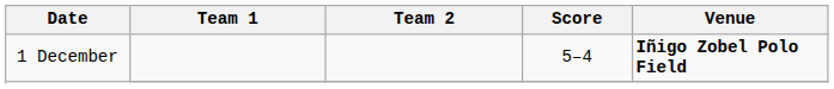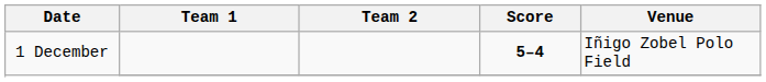row 2 | Score: normal -> bold
row 2 | Venue: bold -> normal
